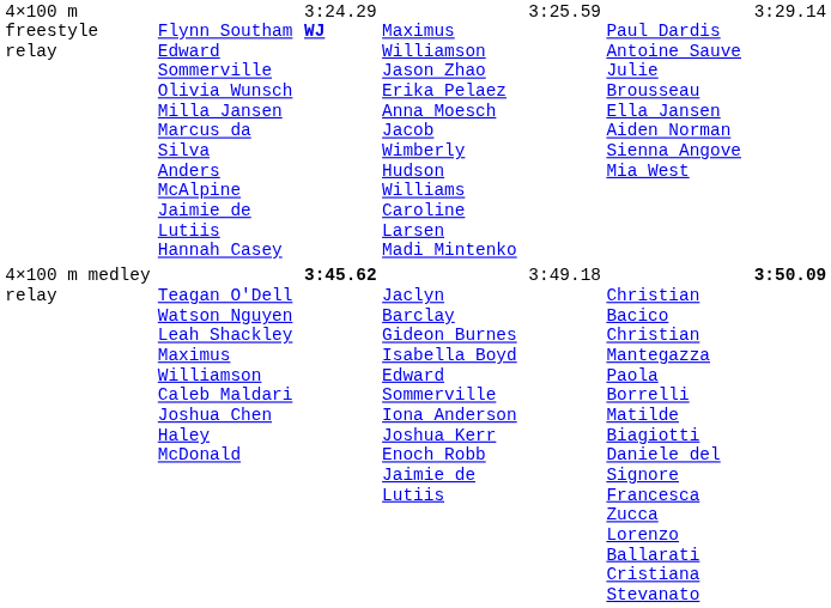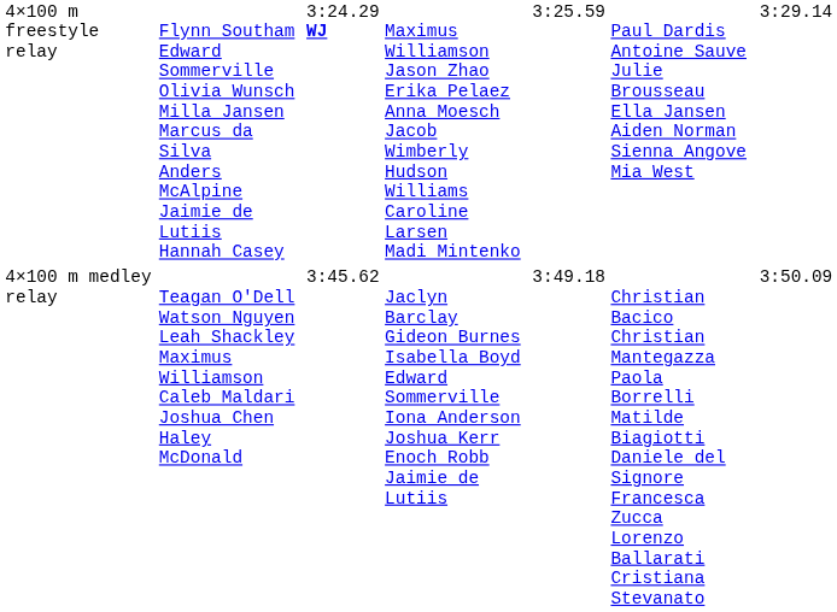4×100 m medley relay | column 3: bold -> normal
4×100 m medley relay | column 7: bold -> normal
